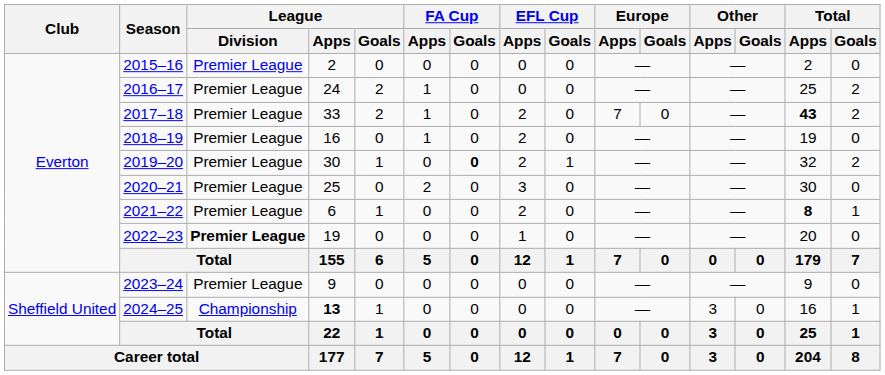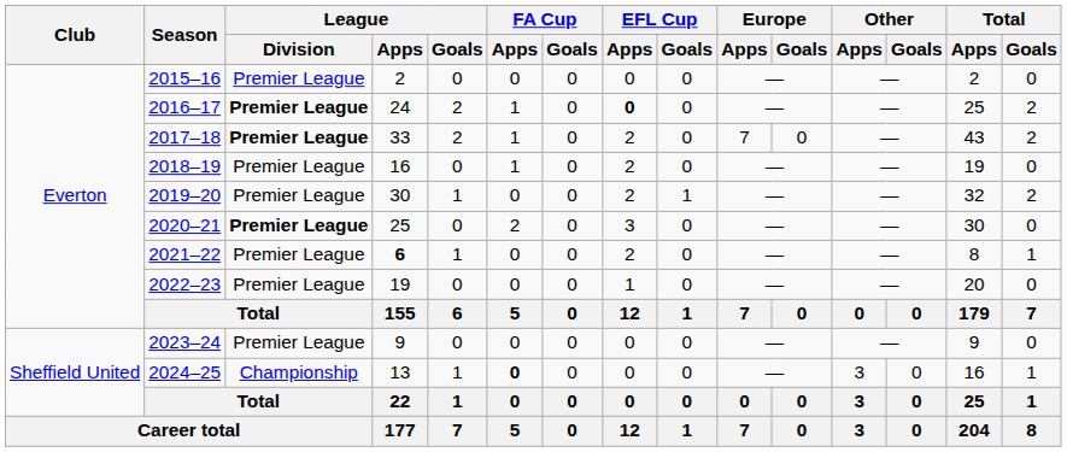2016–17 | League / Division: normal -> bold
2016–17 | EFL Cup / Apps: normal -> bold
2017–18 | League / Division: normal -> bold
2017–18 | Total / Apps: bold -> normal
2019–20 | FA Cup / Goals: bold -> normal
2020–21 | League / Division: normal -> bold
2021–22 | League / Apps: normal -> bold
2021–22 | Total / Apps: bold -> normal
2022–23 | League / Division: bold -> normal
2024–25 | League / Apps: bold -> normal
2024–25 | FA Cup / Apps: normal -> bold
